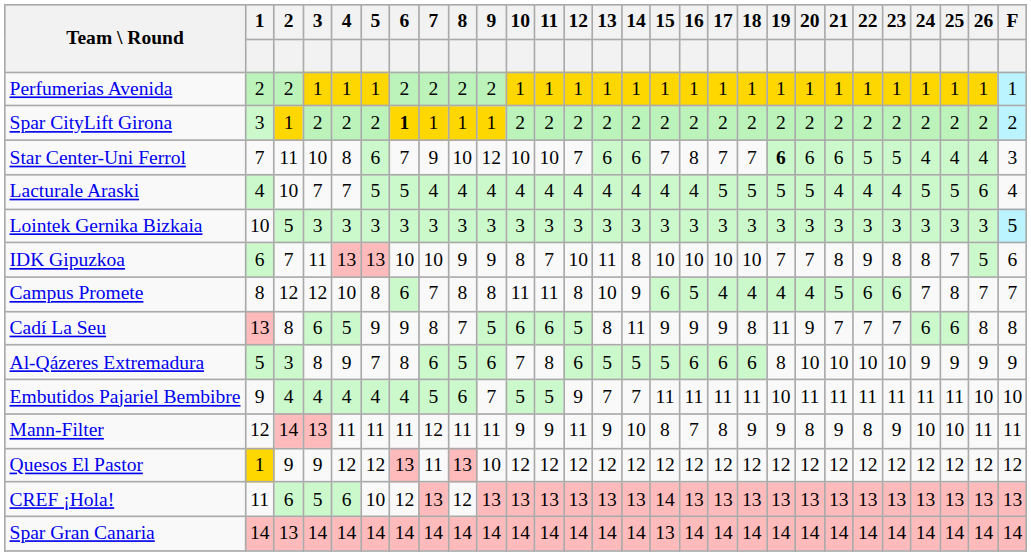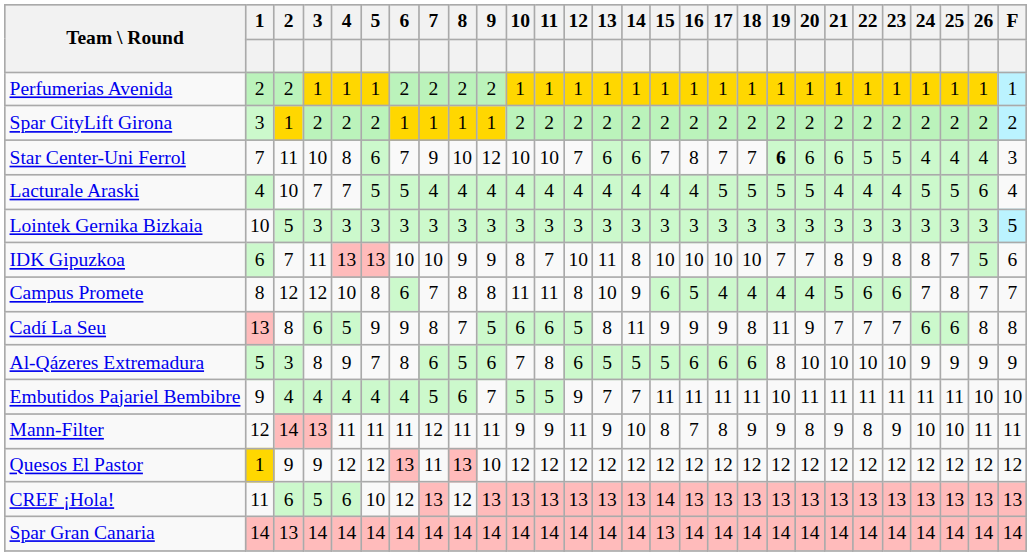Spar CityLift Girona | 6: bold -> normal
